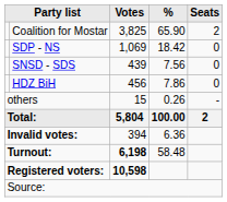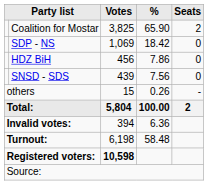rows swapped: HDZ BiH <-> SNSD - SDS
Turnout: | Votes: bold -> normal
